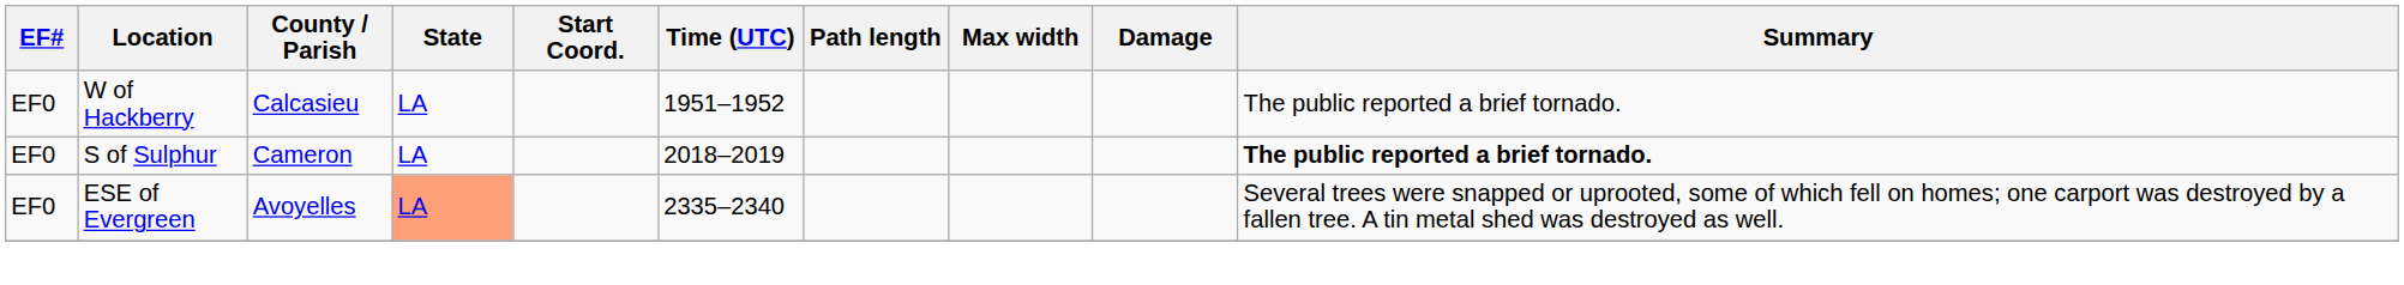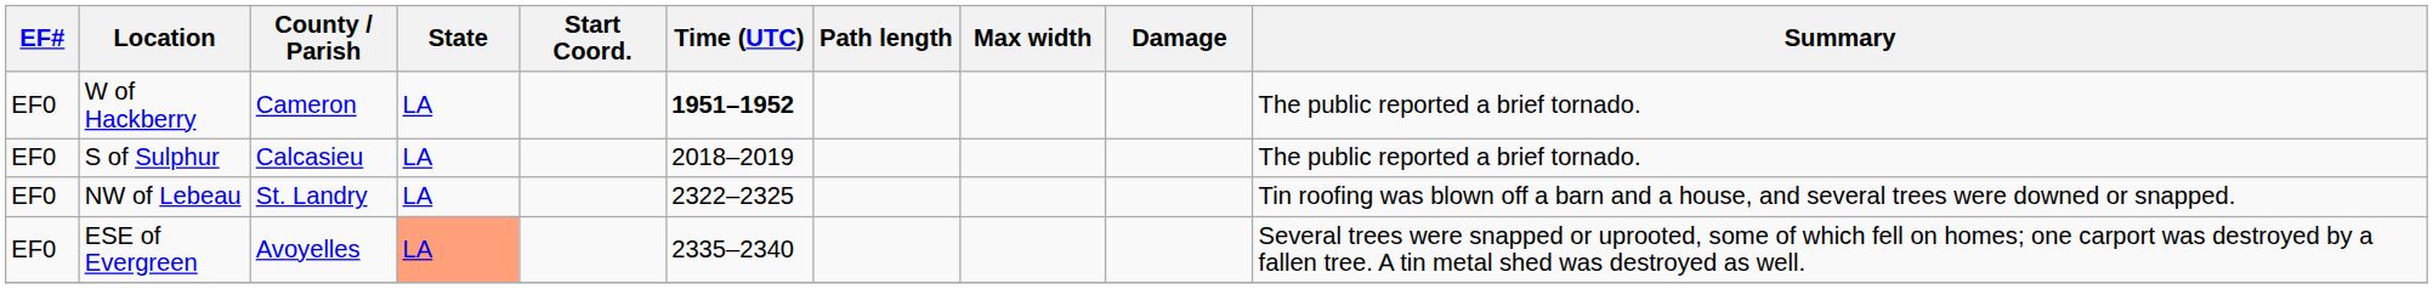W of Hackberry | County / Parish: Calcasieu -> Cameron
W of Hackberry | Time (UTC): normal -> bold
S of Sulphur | County / Parish: Cameron -> Calcasieu
S of Sulphur | Summary: bold -> normal
+ row: EF0 | NW of Lebeau | St. Landry | LA | 2322–2325 | Tin roofing was blown off a barn and a house, and several trees were downed or snapped.
